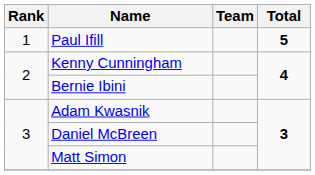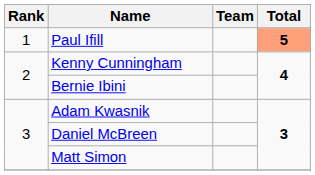Paul Ifill | Total: no background -> lightsalmon background
